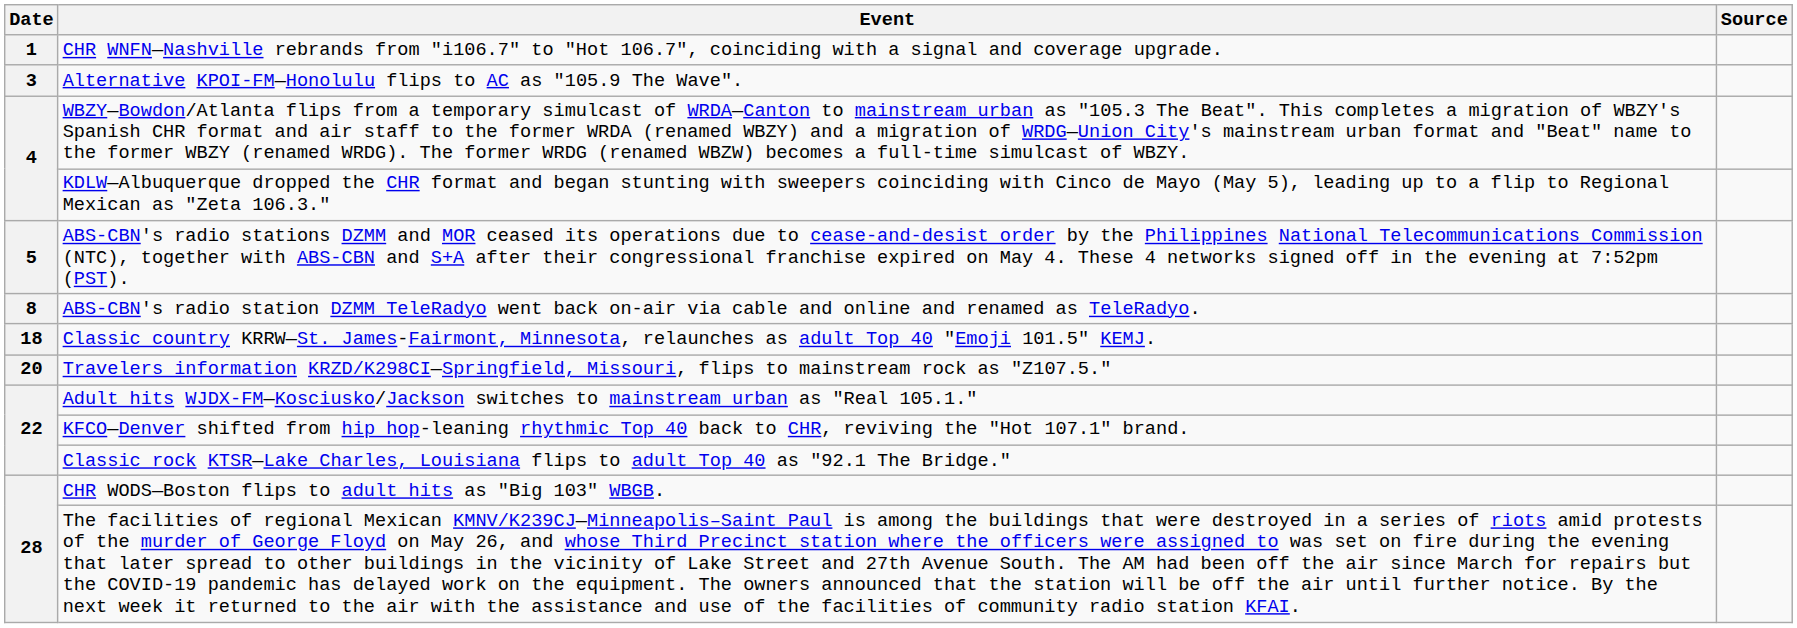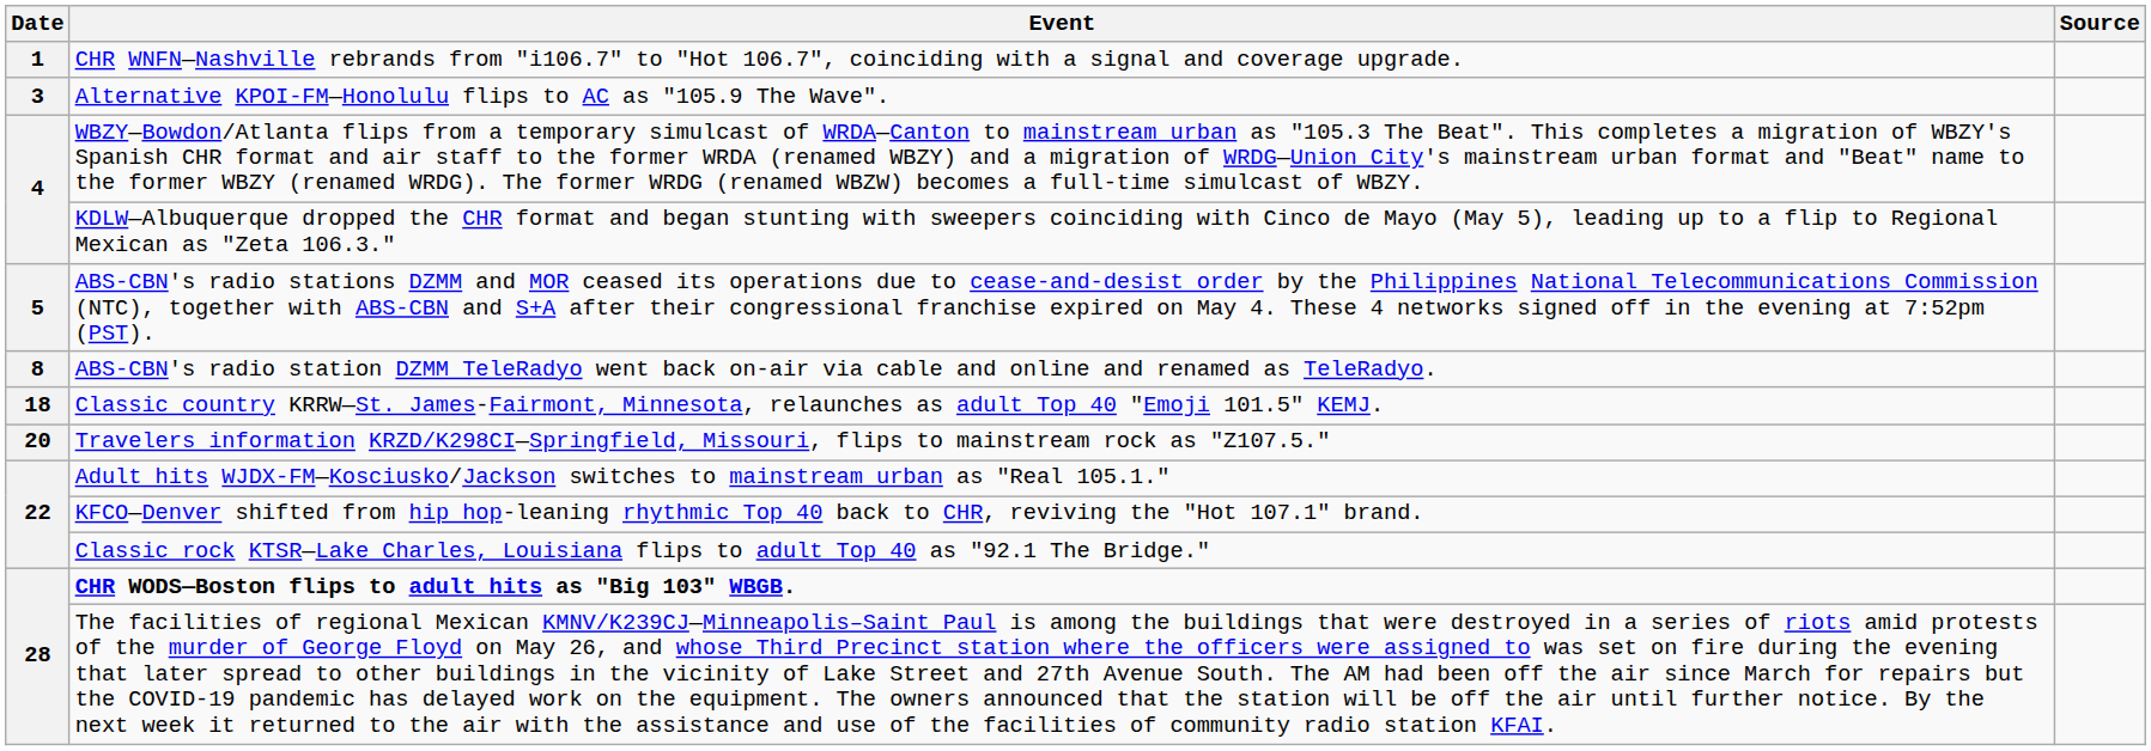CHR WODS—Boston flips to adult hits as "Big 103" WBGB. | Event: normal -> bold
